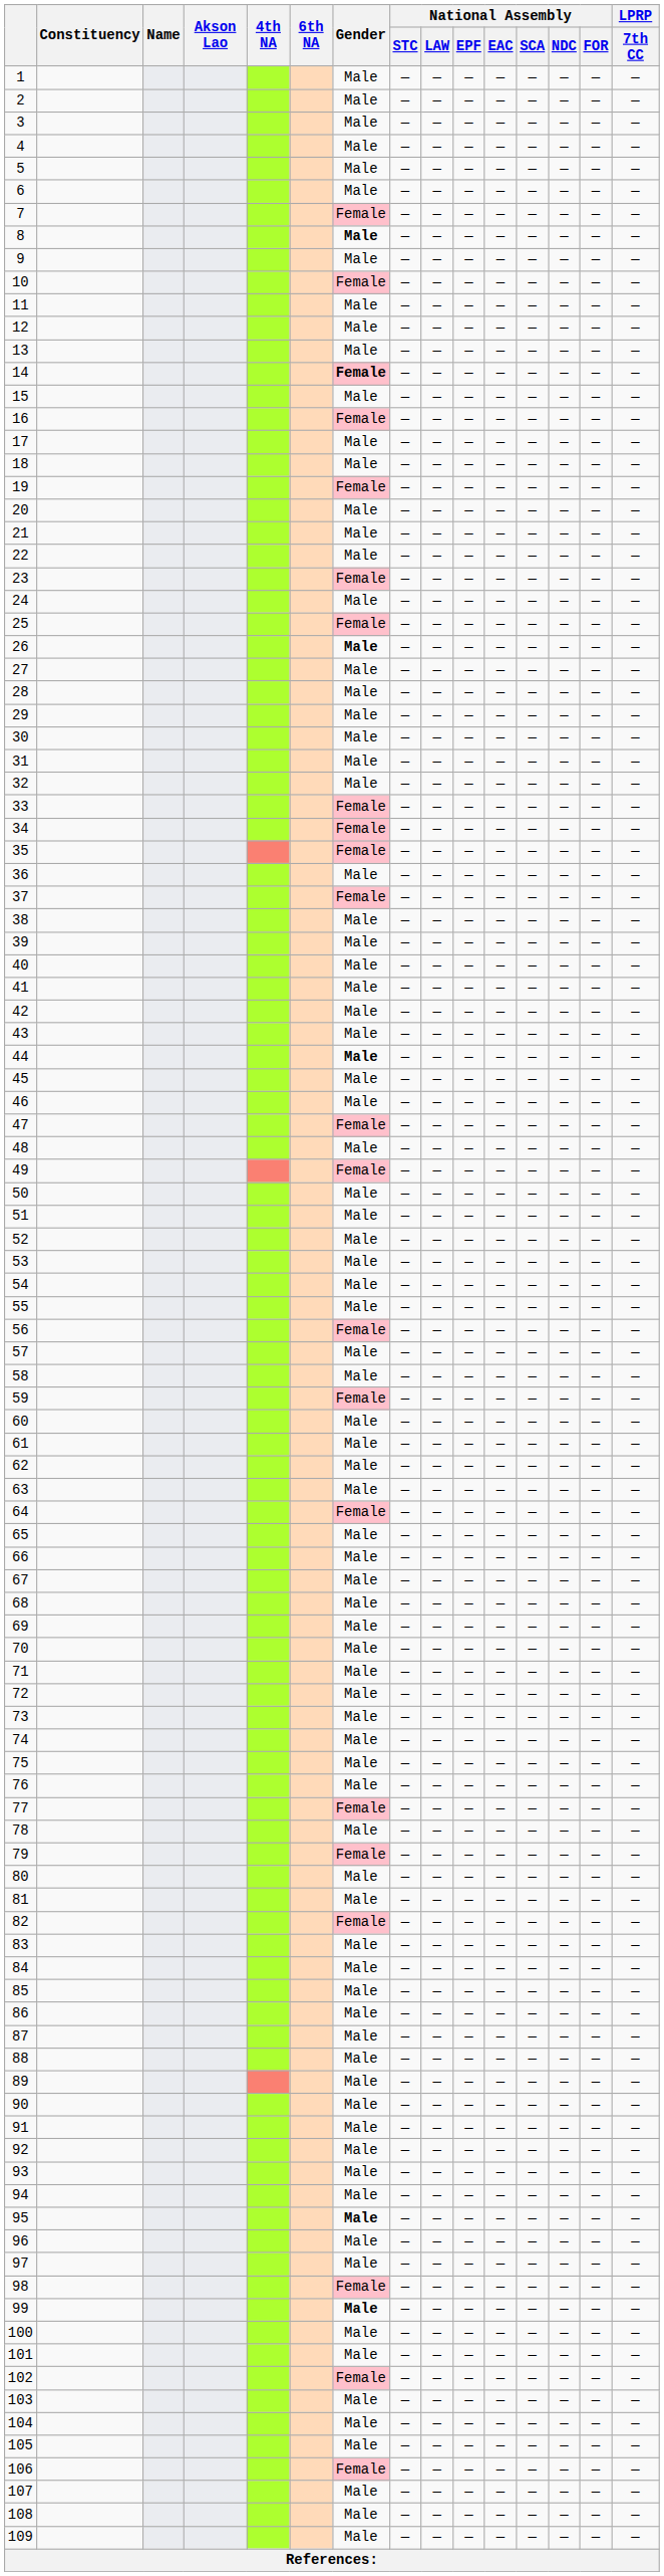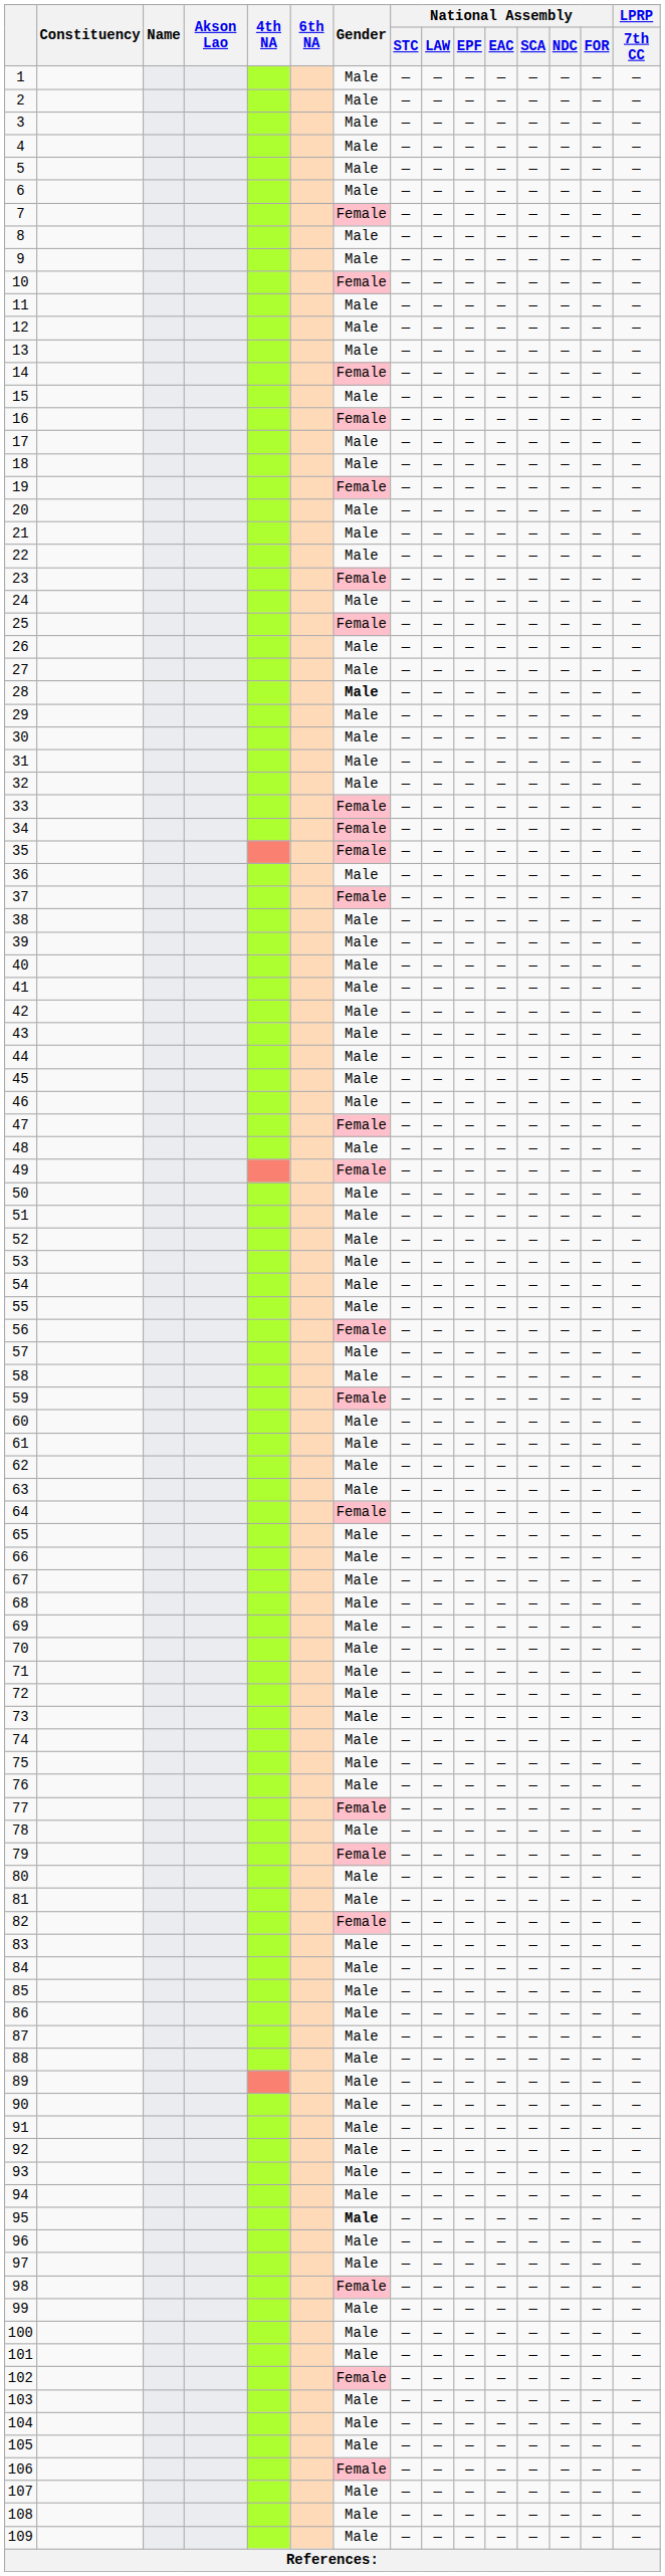8 | Gender: bold -> normal
14 | Gender: bold -> normal
26 | Gender: bold -> normal
28 | Gender: normal -> bold
44 | Gender: bold -> normal
99 | Gender: bold -> normal
